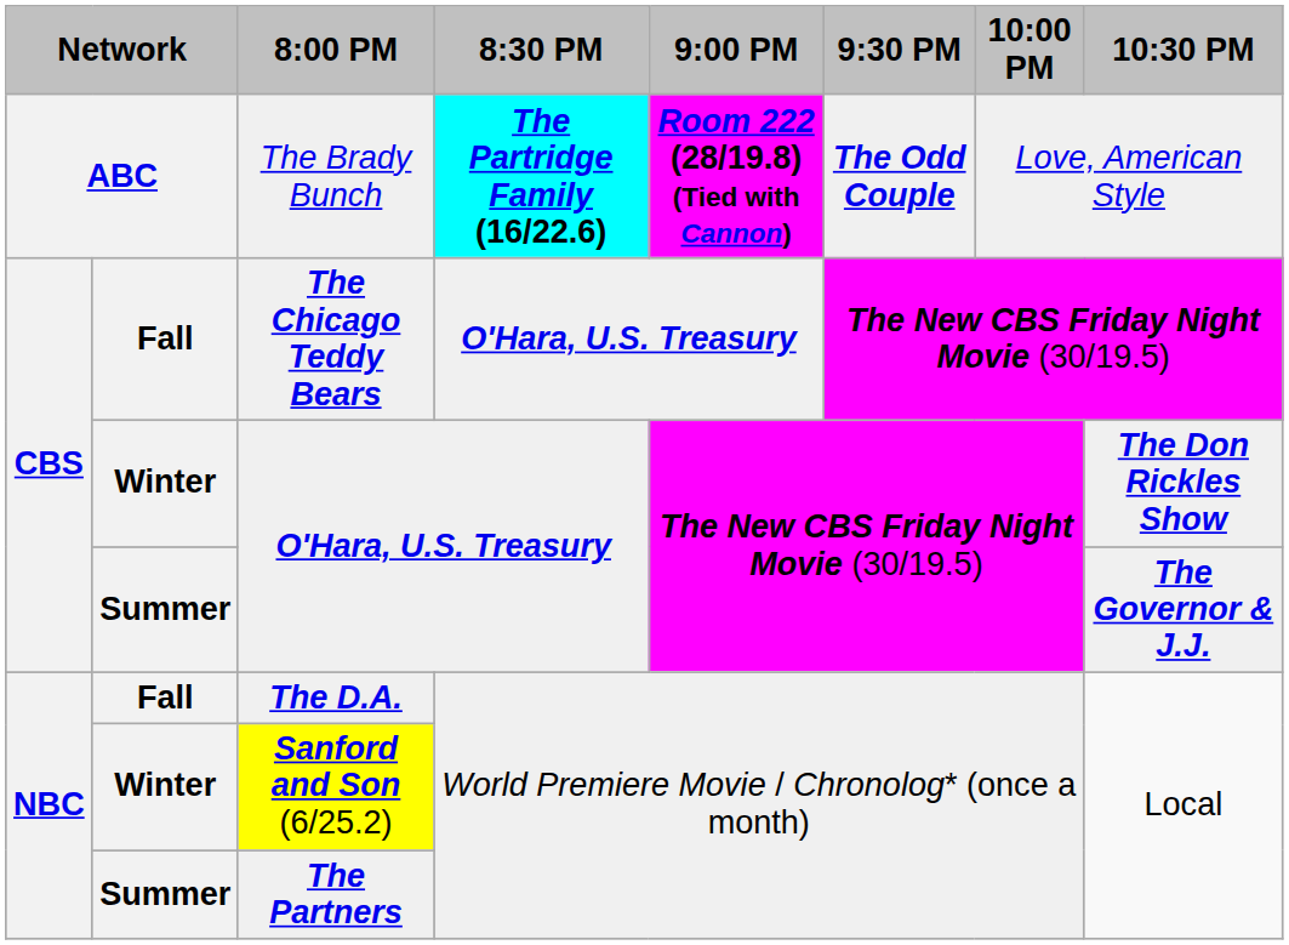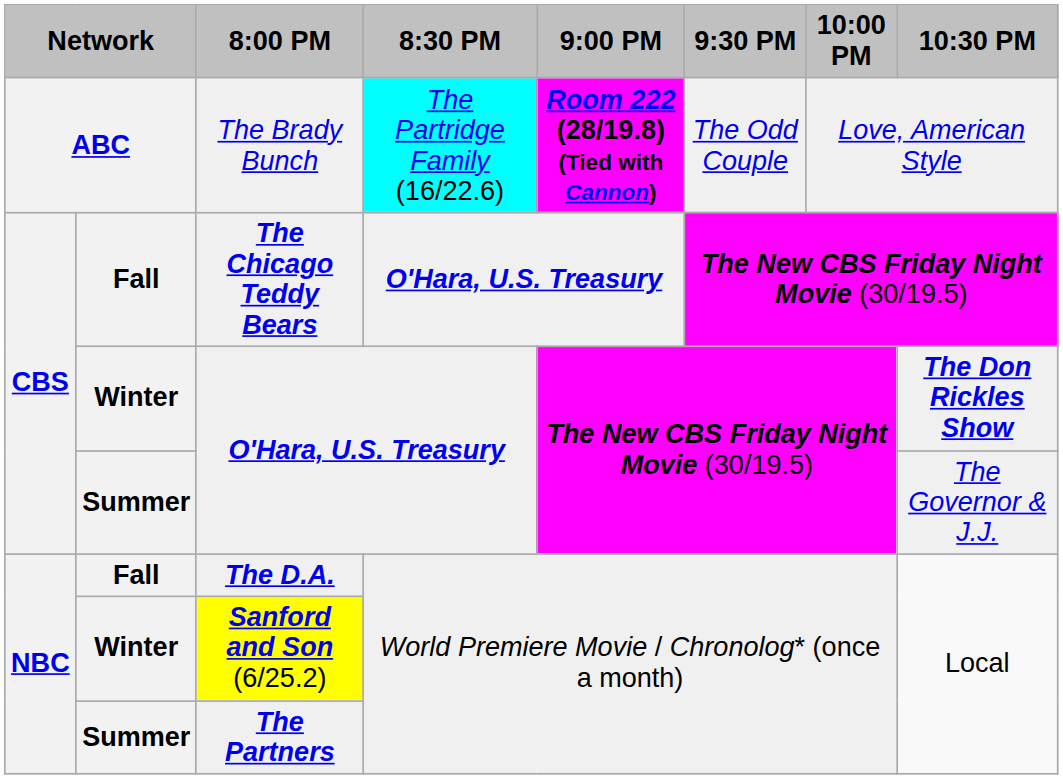The Brady Bunch | 8:30 PM: bold -> normal
The Brady Bunch | 9:30 PM: bold -> normal
Summer / O'Hara, U.S. Treasury | 10:30 PM: bold -> normal
